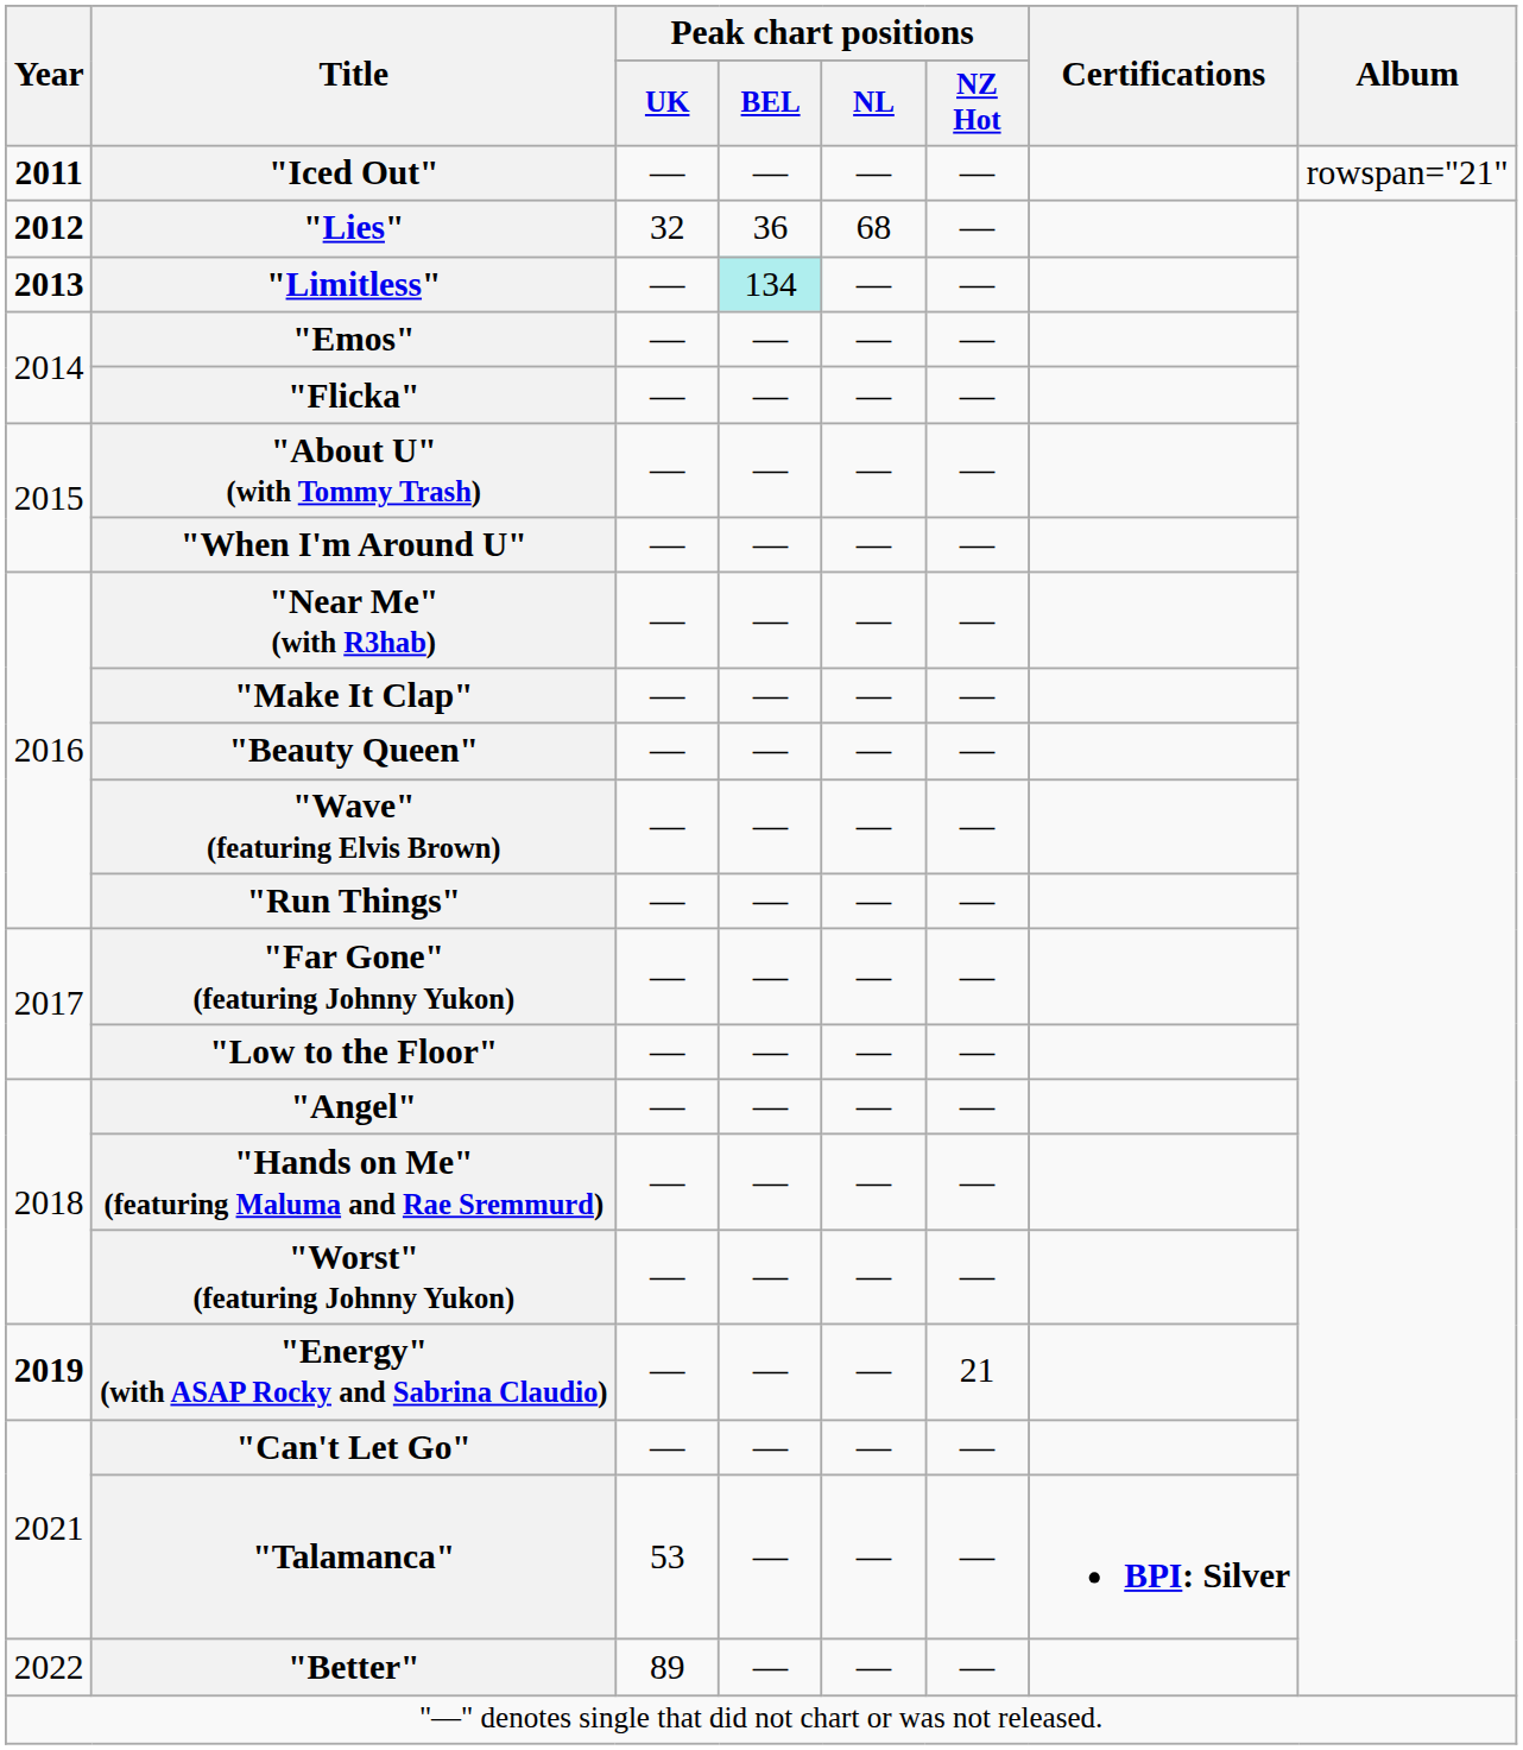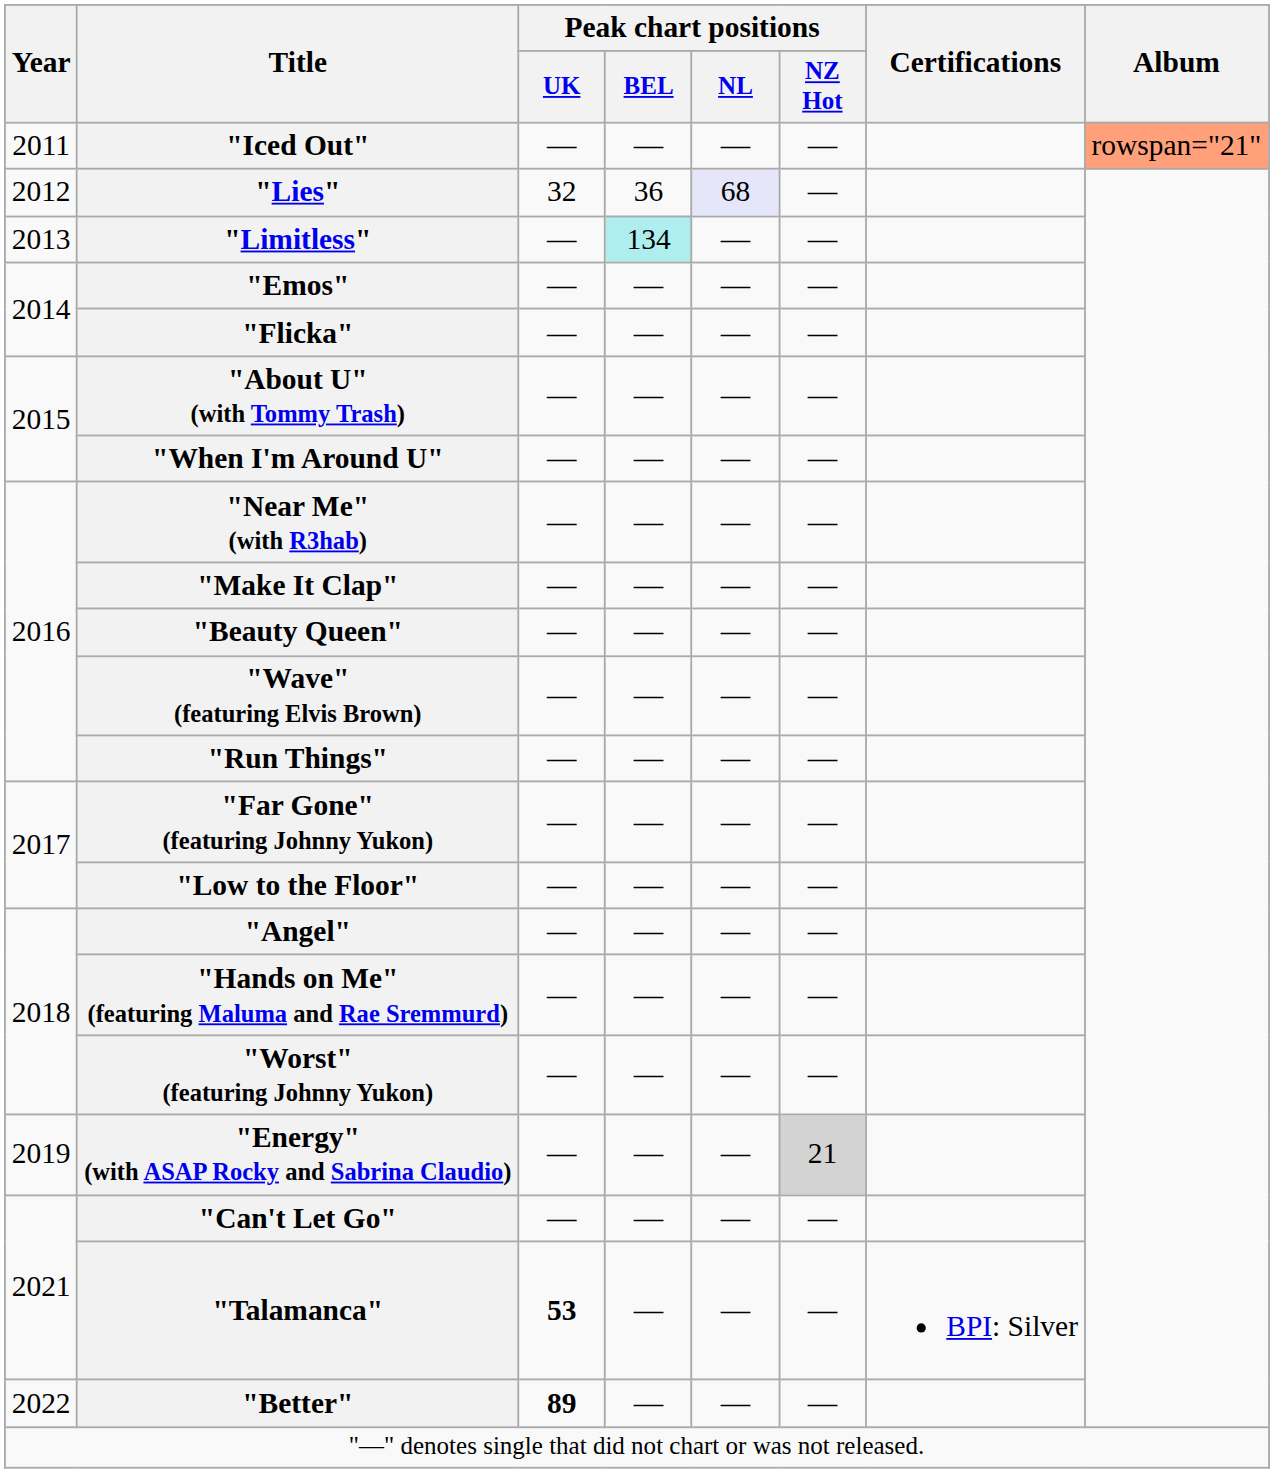"Iced Out" | Year: bold -> normal
"Iced Out" | Album: no background -> lightsalmon background
"Lies" | Year: bold -> normal
"Lies" | Peak chart positions / NL: no background -> lavender background
"Limitless" | Year: bold -> normal
"Energy" (with ASAP Rocky and Sabrina Claudio) | Year: bold -> normal
"Energy" (with ASAP Rocky and Sabrina Claudio) | Peak chart positions / NZ Hot: no background -> lightgrey background
"Talamanca" | Peak chart positions / UK: normal -> bold
"Talamanca" | Certifications: bold -> normal
"Better" | Peak chart positions / UK: normal -> bold
